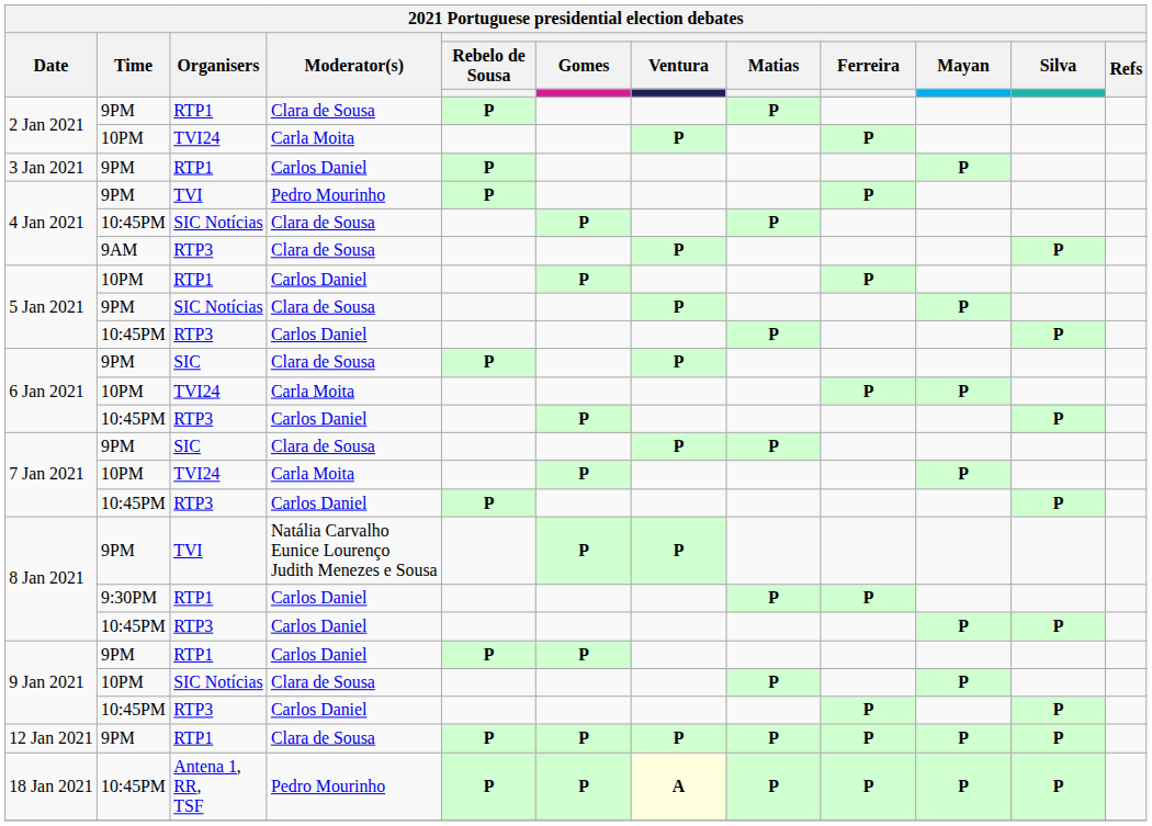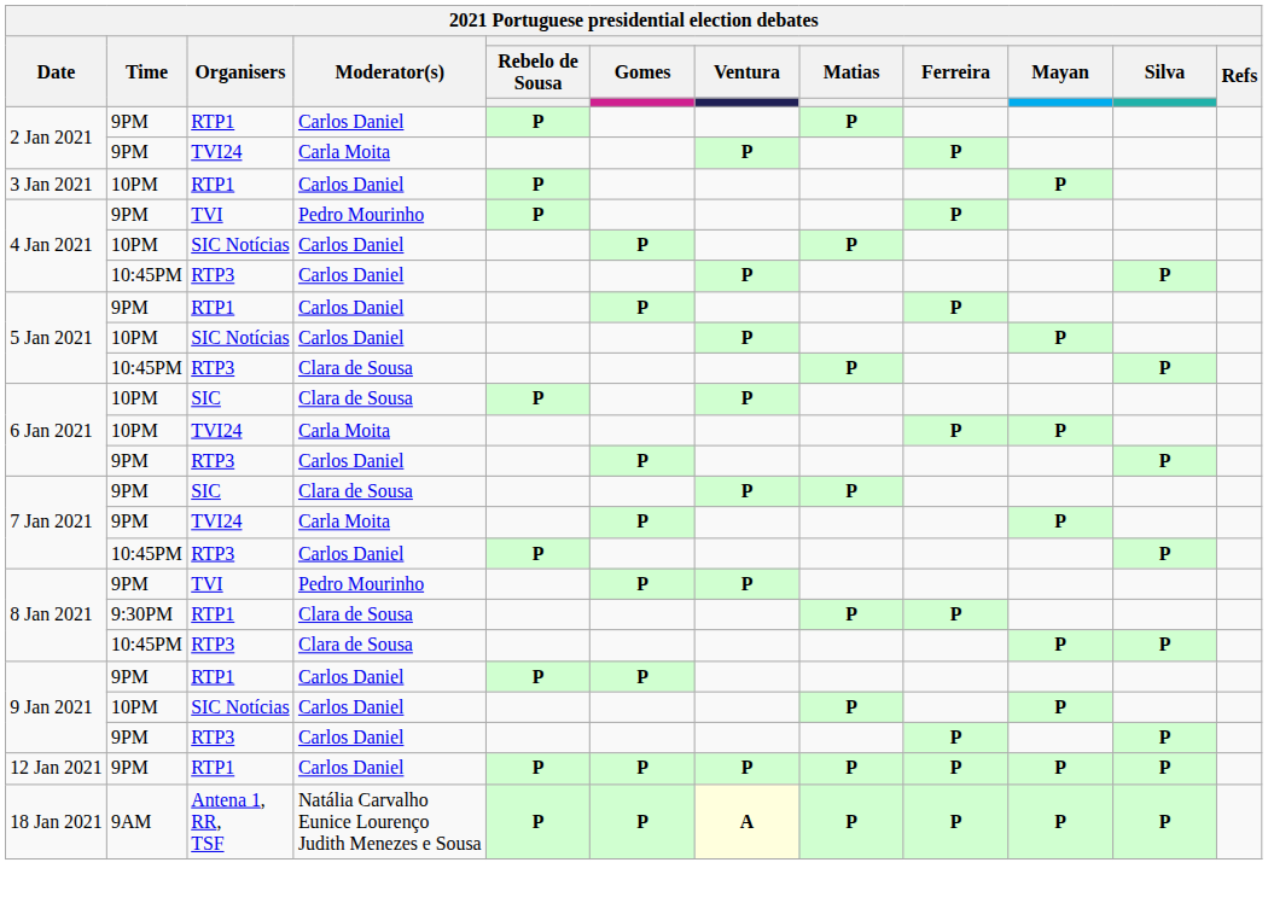2 Jan 2021 / RTP1 | 2021 Portuguese presidential election debates / Moderator(s): Clara de Sousa -> Carlos Daniel
2 Jan 2021 / TVI24 | 2021 Portuguese presidential election debates / Time: 10PM -> 9PM
3 Jan 2021 | 2021 Portuguese presidential election debates / Time: 9PM -> 10PM
4 Jan 2021 / SIC Notícias | 2021 Portuguese presidential election debates / Time: 10:45PM -> 10PM
4 Jan 2021 / SIC Notícias | 2021 Portuguese presidential election debates / Moderator(s): Clara de Sousa -> Carlos Daniel
4 Jan 2021 / RTP3 | 2021 Portuguese presidential election debates / Time: 9AM -> 10:45PM
4 Jan 2021 / RTP3 | 2021 Portuguese presidential election debates / Moderator(s): Clara de Sousa -> Carlos Daniel
5 Jan 2021 / RTP1 | 2021 Portuguese presidential election debates / Time: 10PM -> 9PM
5 Jan 2021 / SIC Notícias | 2021 Portuguese presidential election debates / Time: 9PM -> 10PM
5 Jan 2021 / SIC Notícias | 2021 Portuguese presidential election debates / Moderator(s): Clara de Sousa -> Carlos Daniel
5 Jan 2021 / RTP3 | 2021 Portuguese presidential election debates / Moderator(s): Carlos Daniel -> Clara de Sousa
6 Jan 2021 / SIC | 2021 Portuguese presidential election debates / Time: 9PM -> 10PM
6 Jan 2021 / RTP3 | 2021 Portuguese presidential election debates / Time: 10:45PM -> 9PM
7 Jan 2021 / TVI24 | 2021 Portuguese presidential election debates / Time: 10PM -> 9PM
8 Jan 2021 / TVI | 2021 Portuguese presidential election debates / Moderator(s): Natália Carvalho Eunice Lourenço Judith Menezes e Sousa -> Pedro Mourinho
8 Jan 2021 / RTP1 | 2021 Portuguese presidential election debates / Moderator(s): Carlos Daniel -> Clara de Sousa
8 Jan 2021 / RTP3 | 2021 Portuguese presidential election debates / Moderator(s): Carlos Daniel -> Clara de Sousa
9 Jan 2021 / SIC Notícias | 2021 Portuguese presidential election debates / Moderator(s): Clara de Sousa -> Carlos Daniel
9 Jan 2021 / RTP3 | 2021 Portuguese presidential election debates / Time: 10:45PM -> 9PM
12 Jan 2021 | 2021 Portuguese presidential election debates / Moderator(s): Clara de Sousa -> Carlos Daniel
18 Jan 2021 | 2021 Portuguese presidential election debates / Time: 10:45PM -> 9AM
18 Jan 2021 | 2021 Portuguese presidential election debates / Moderator(s): Pedro Mourinho -> Natália Carvalho Eunice Lourenço Judith Menezes e Sousa
